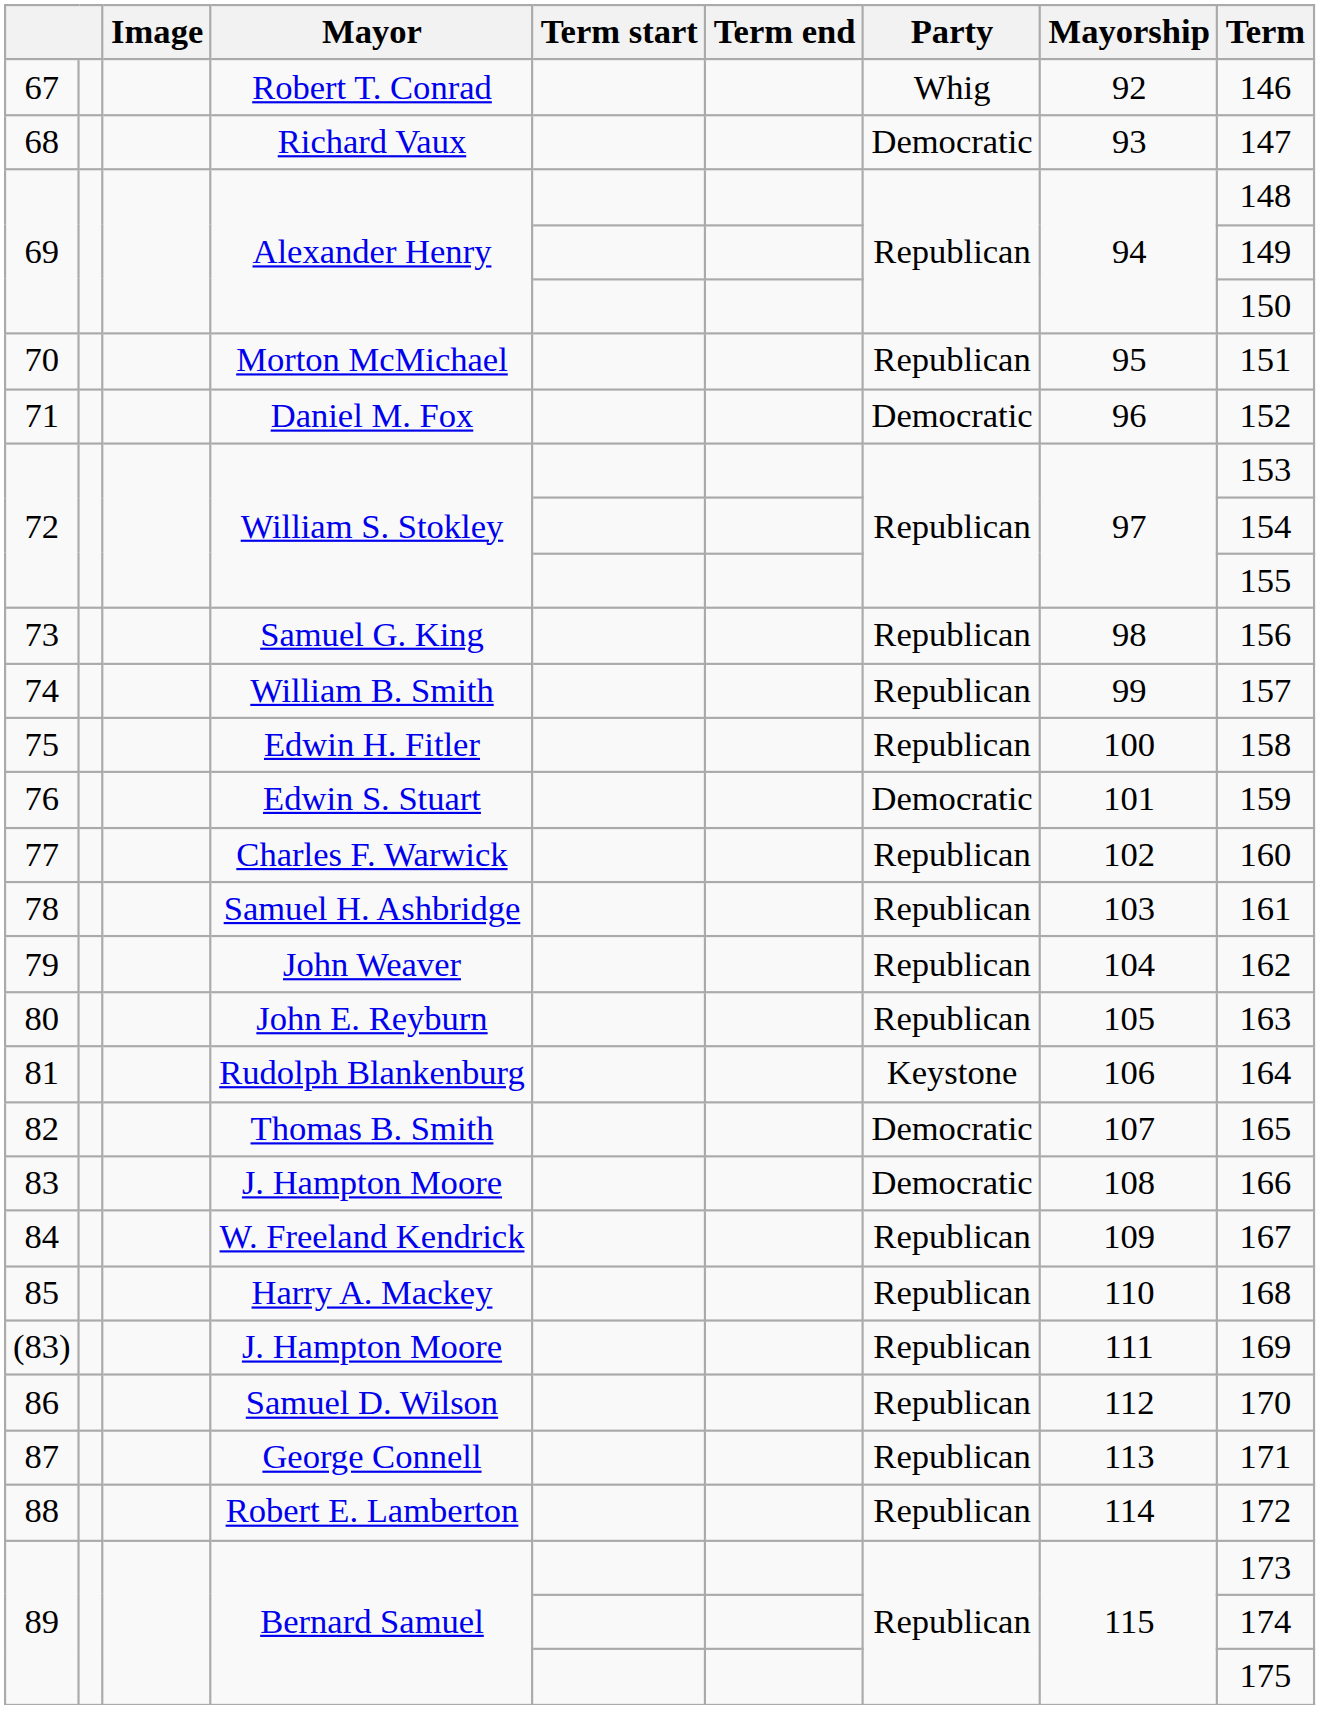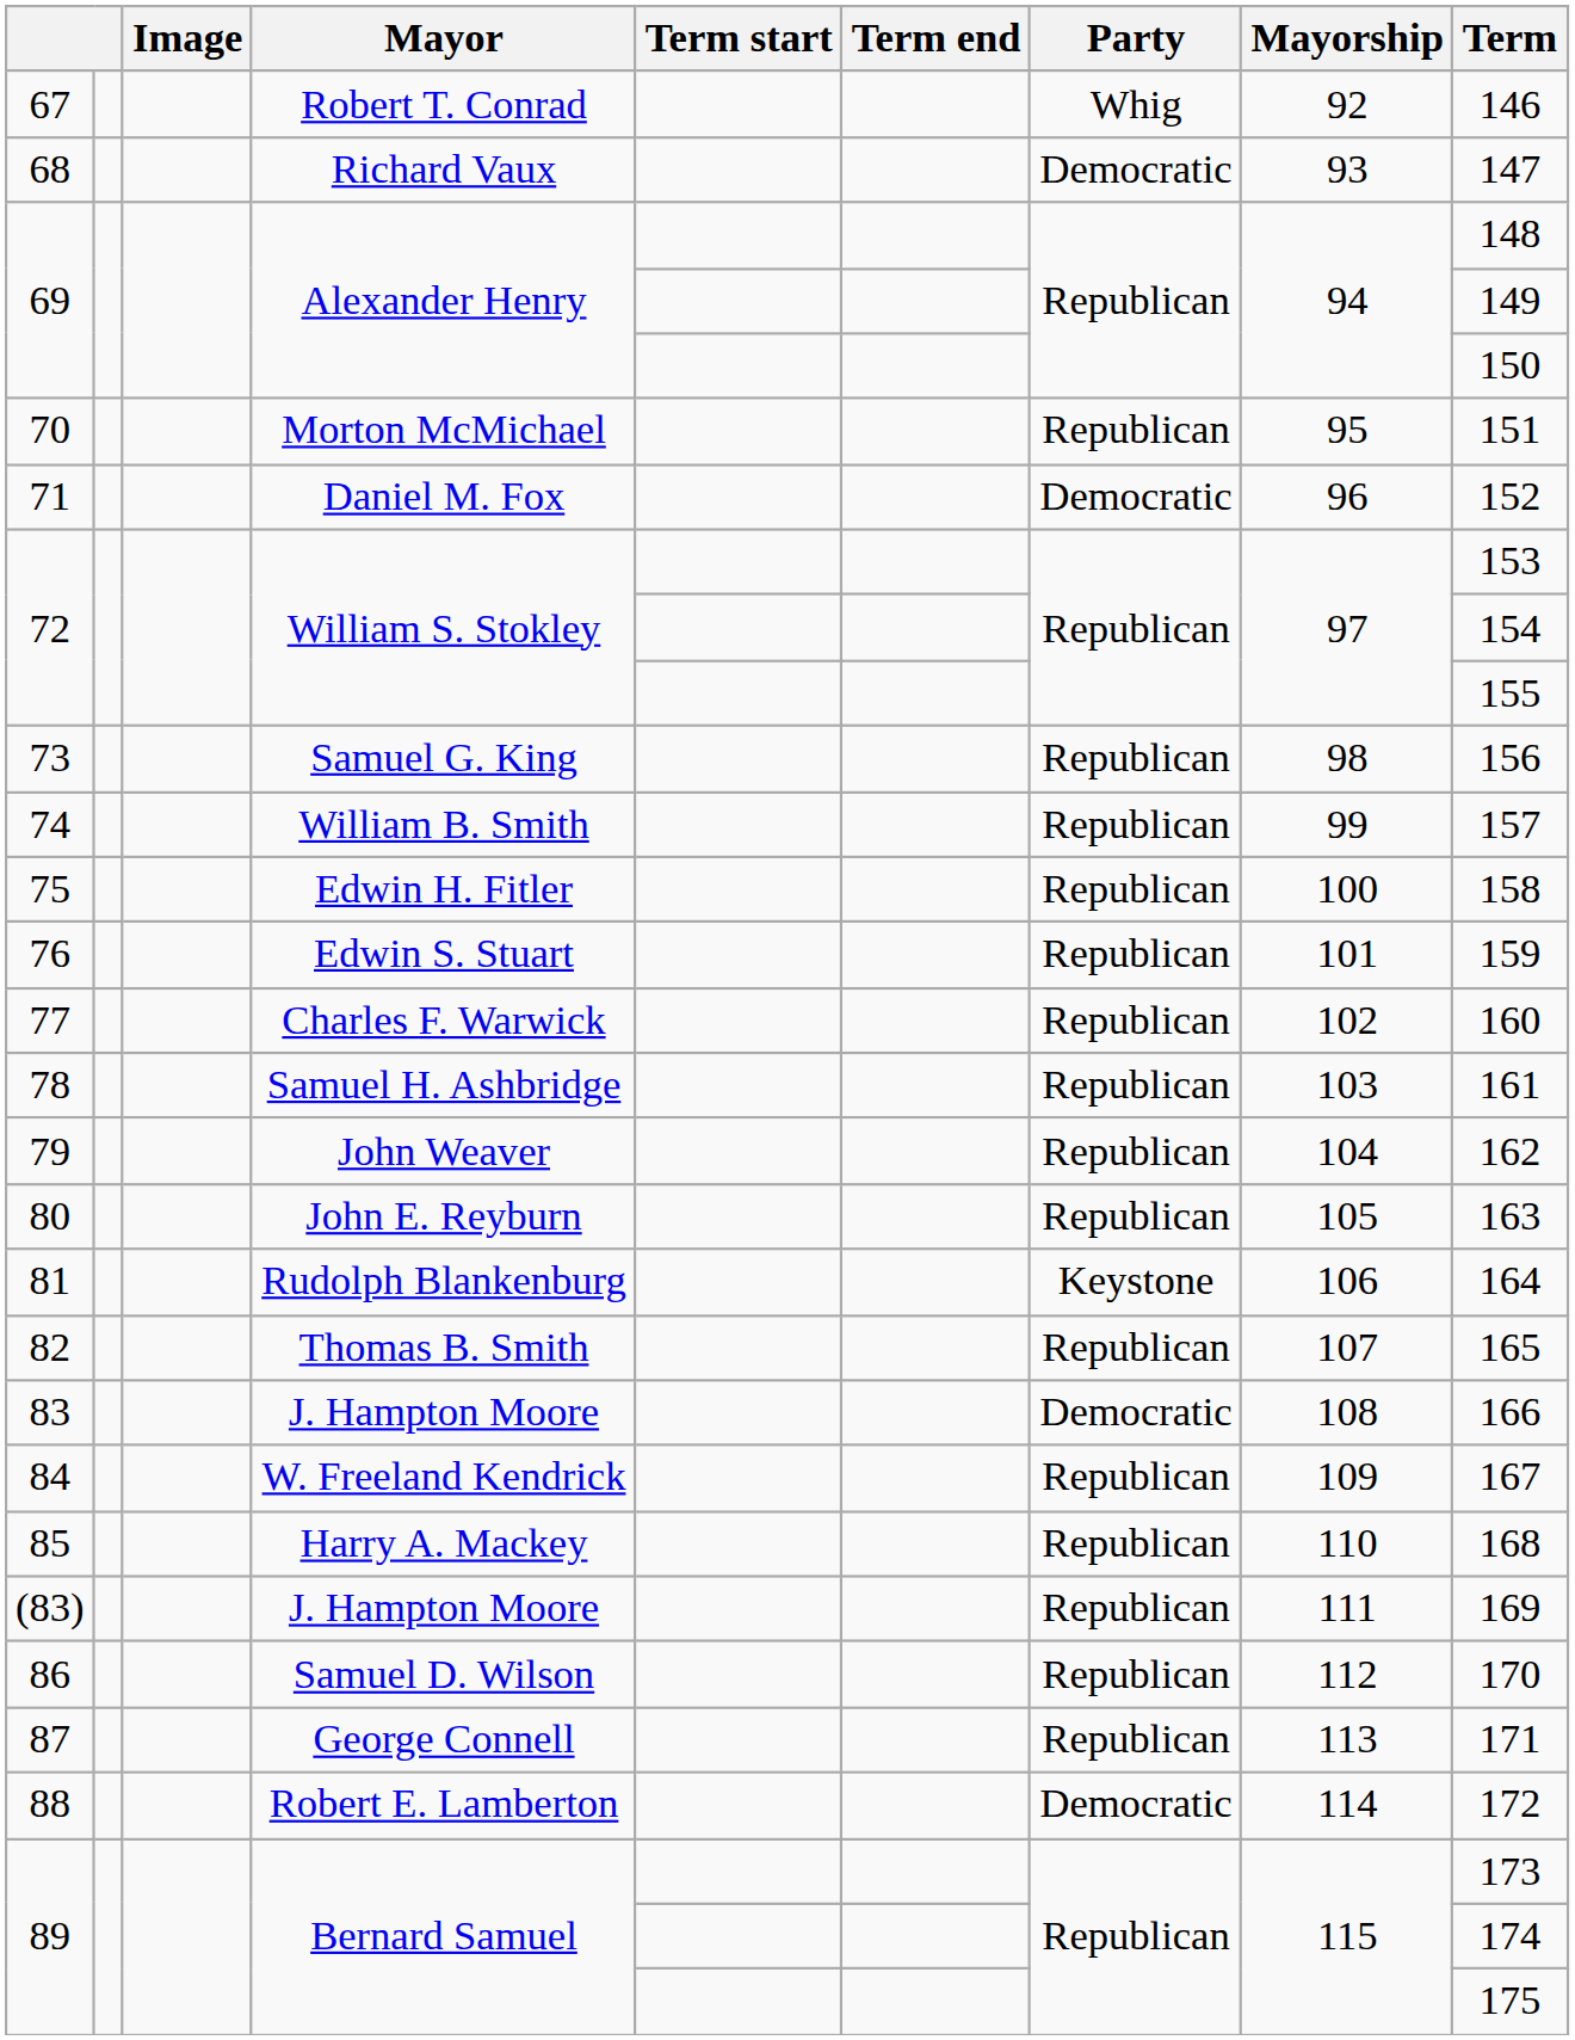76 | Party: Democratic -> Republican
82 | Party: Democratic -> Republican
88 | Party: Republican -> Democratic
